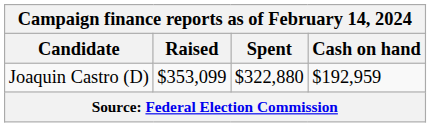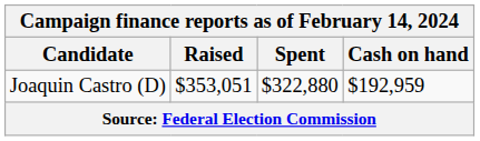Joaquin Castro (D) | Raised: $353,099 -> $353,051
